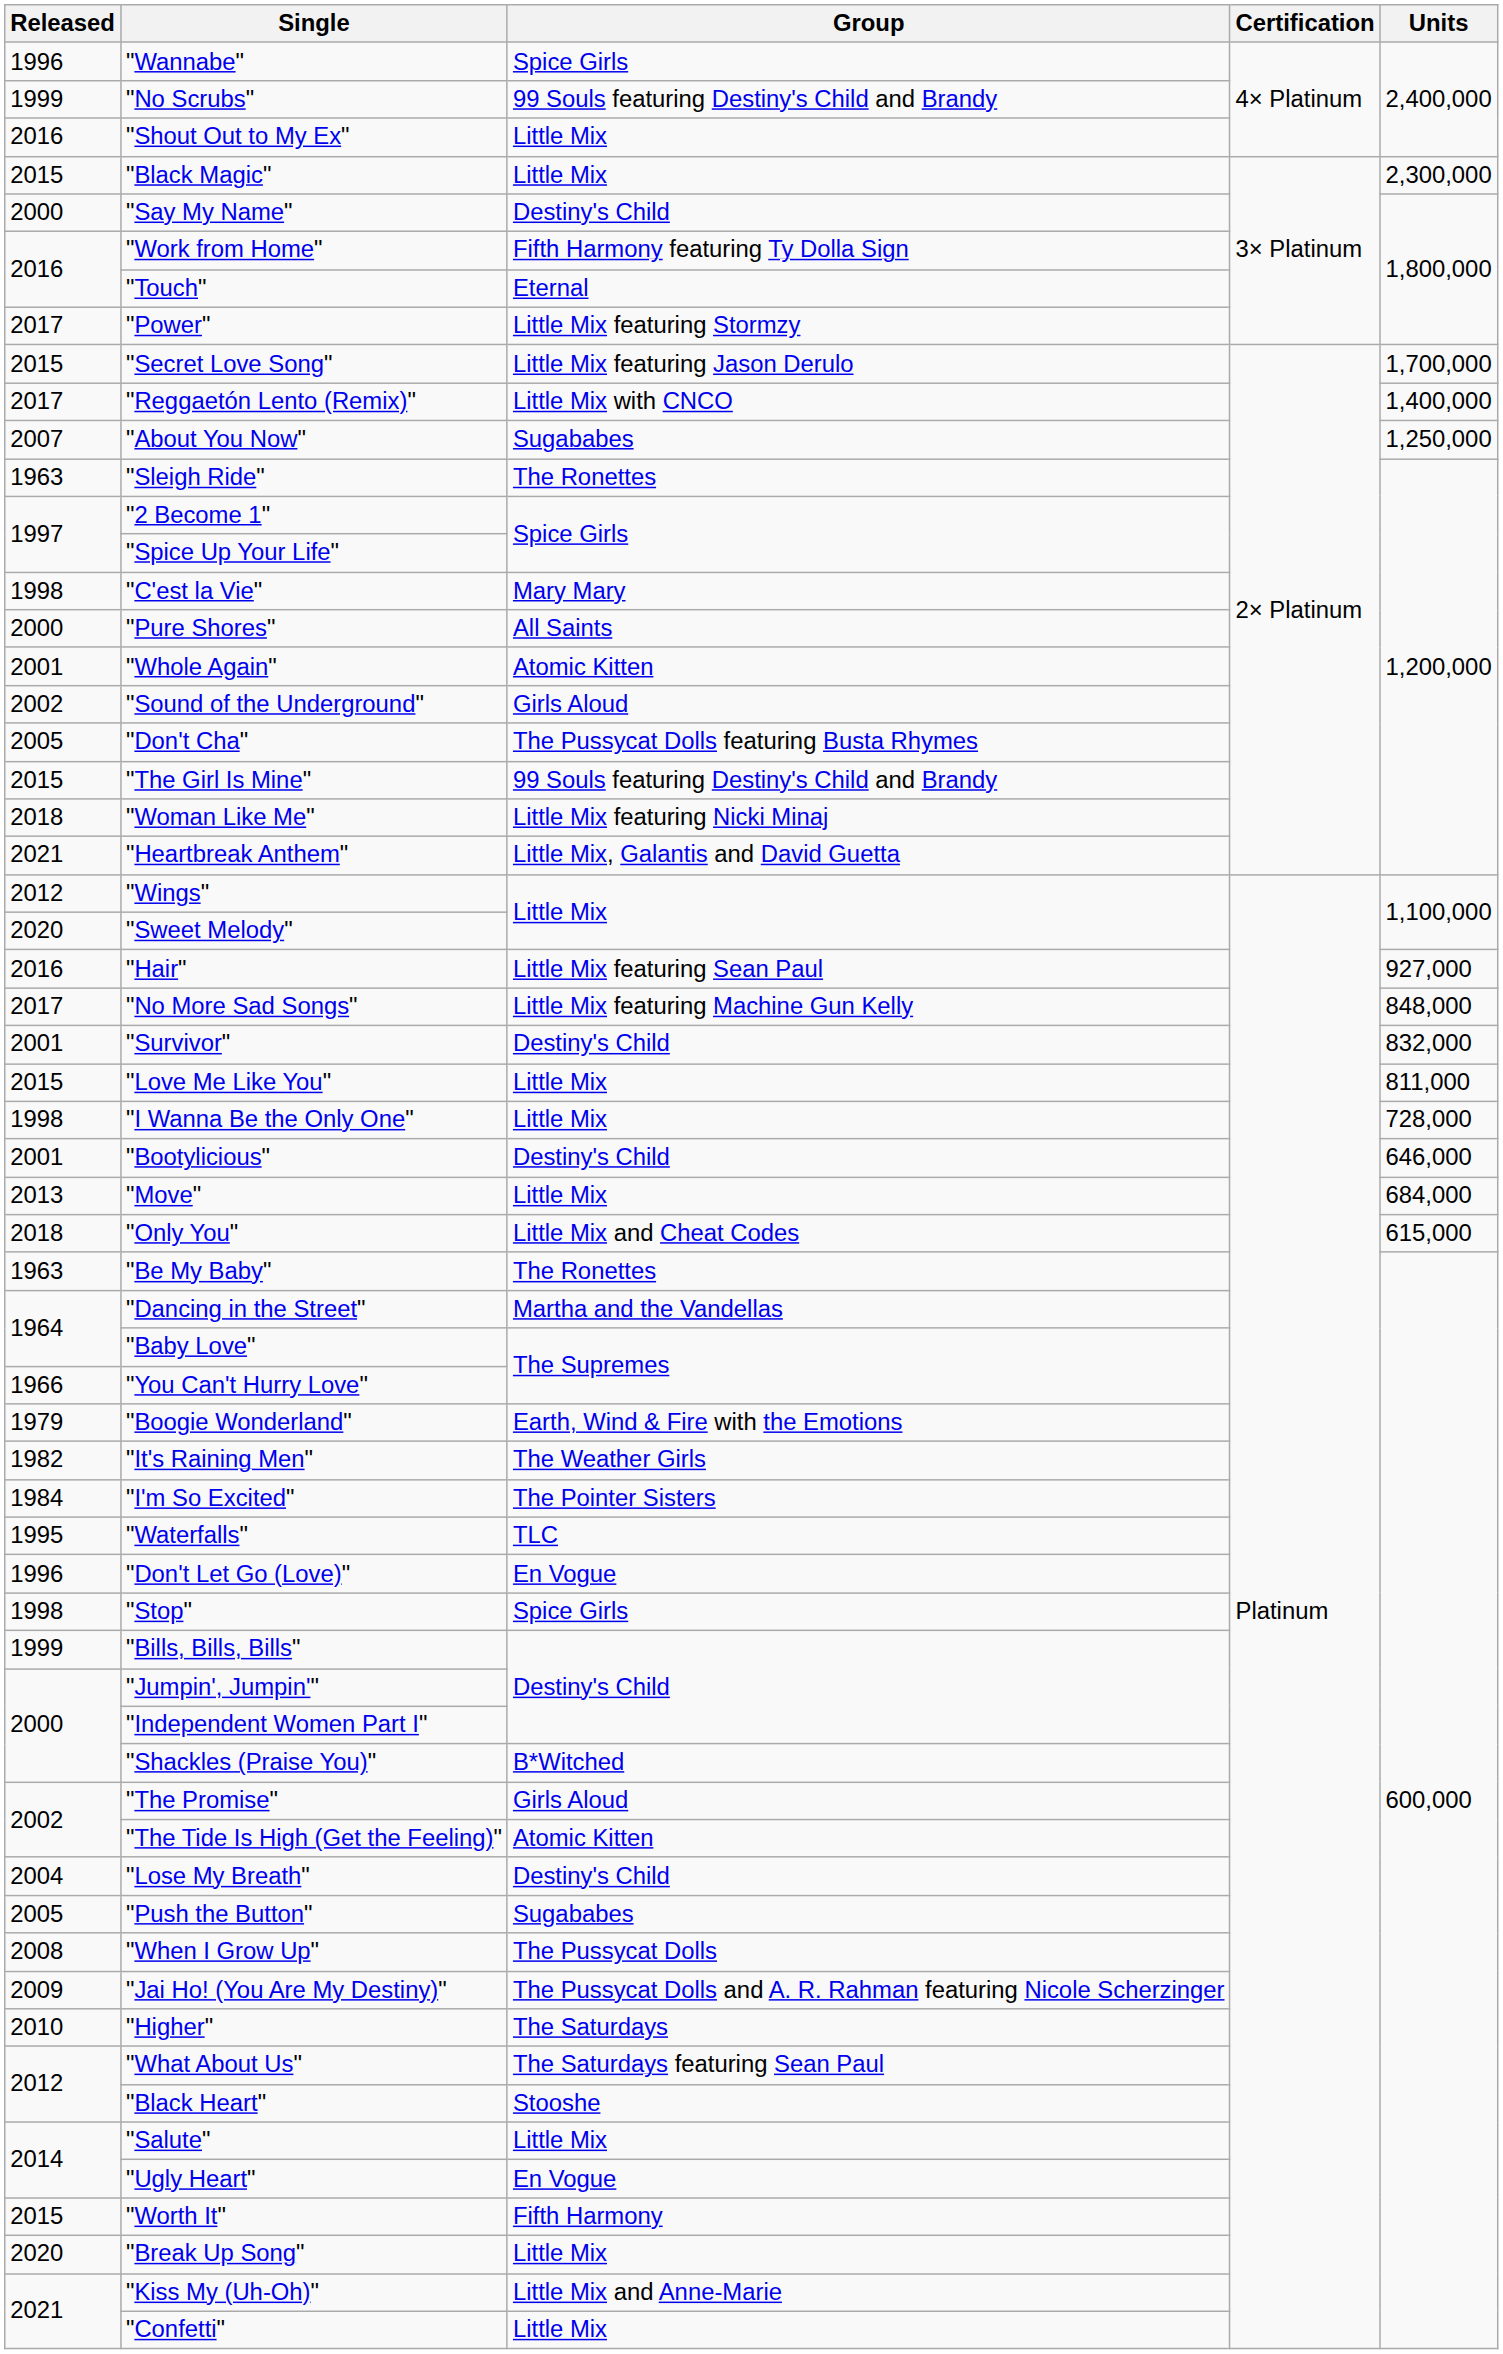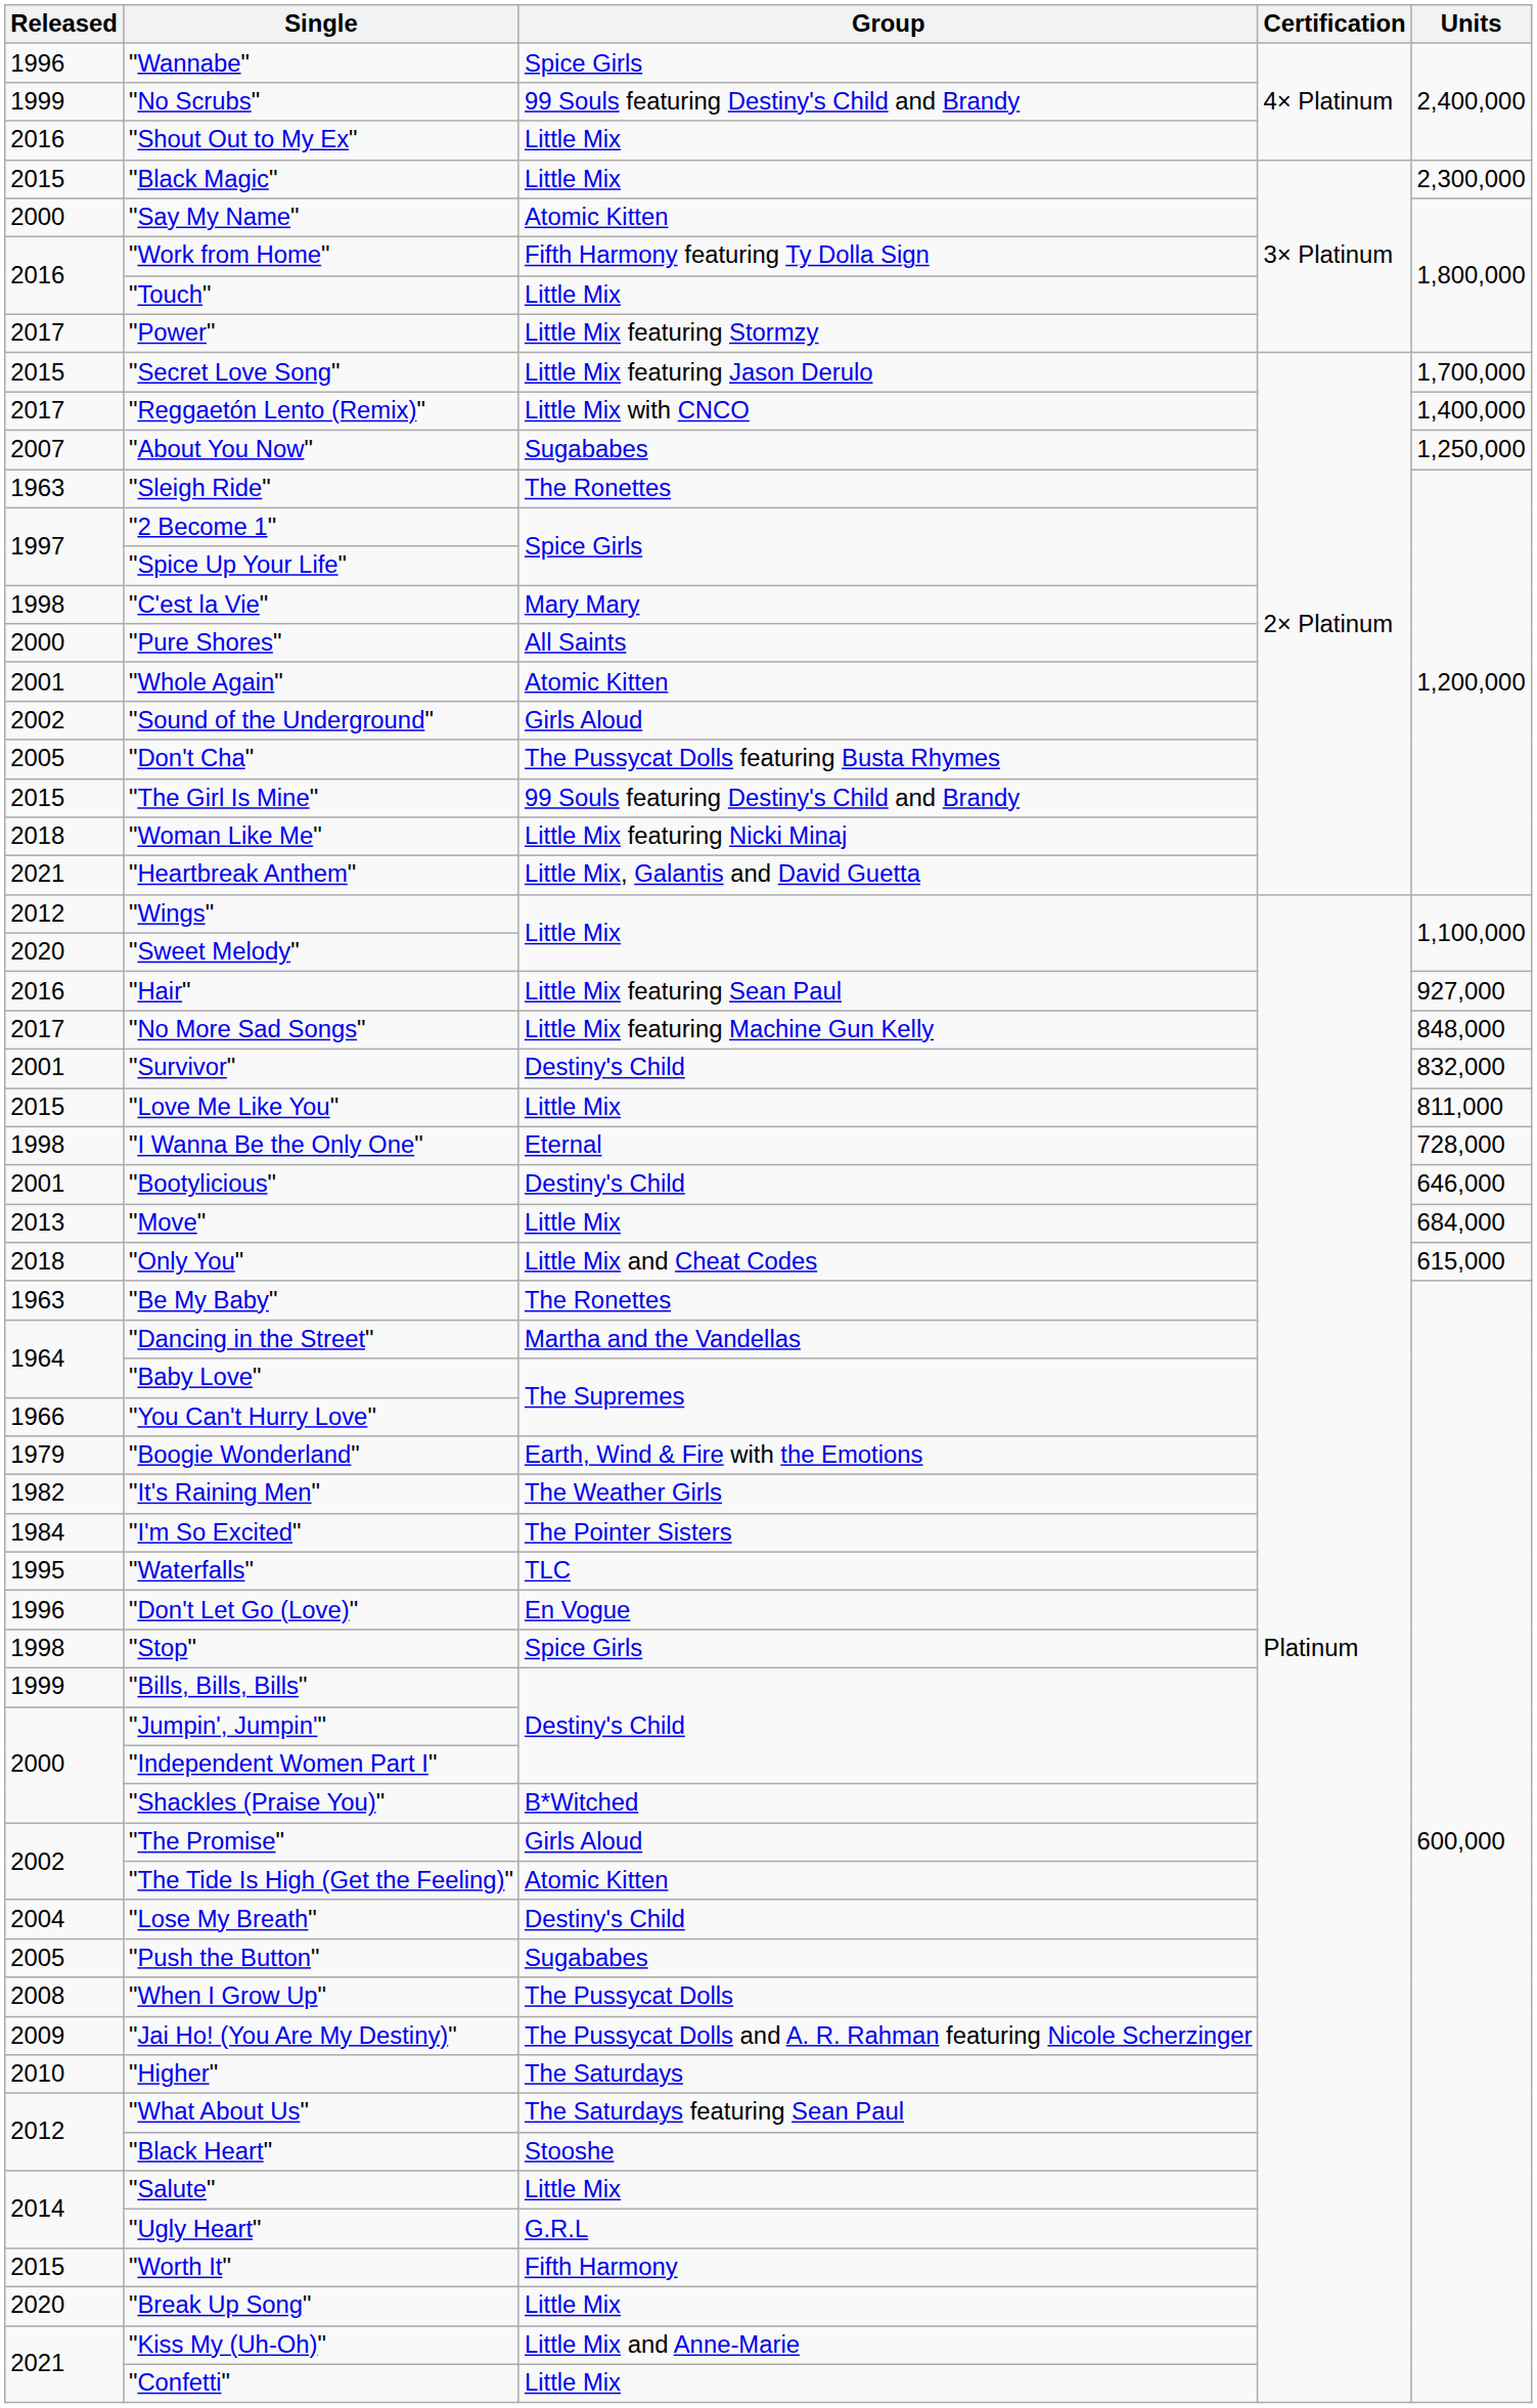"Say My Name" | Group: Destiny's Child -> Atomic Kitten
"Touch" | Group: Eternal -> Little Mix
"I Wanna Be the Only One" | Group: Little Mix -> Eternal
"Ugly Heart" | Group: En Vogue -> G.R.L
